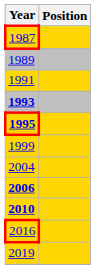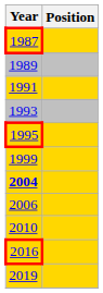1993 | Year: bold -> normal
1995 | Year: bold -> normal
2004 | Year: normal -> bold
2006 | Year: bold -> normal
2010 | Year: bold -> normal
